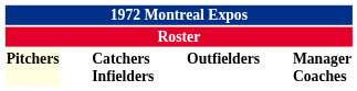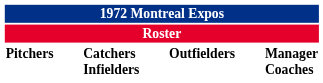Pitchers | column 1: lightyellow background -> no background
